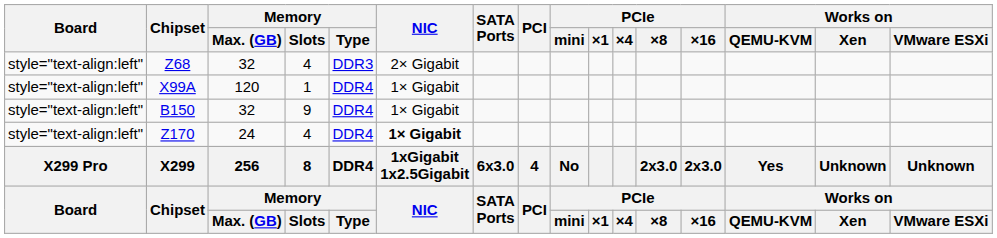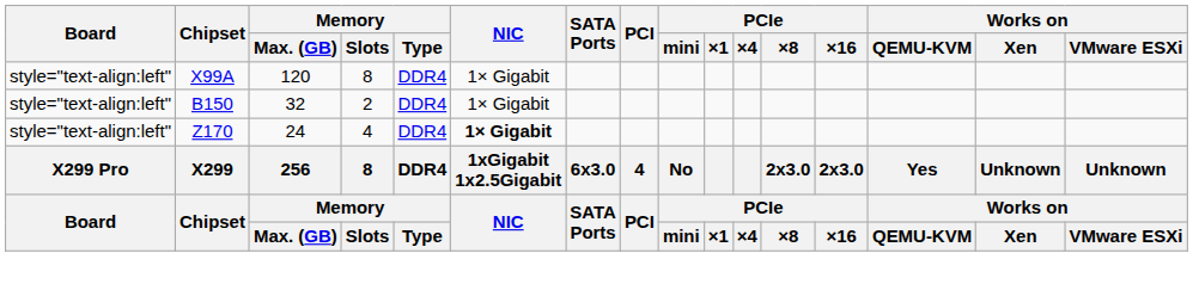- row: style="text-align:left" | Z68 | 32 | 4 | DDR3 | 2× Gigabit
X99A | Memory / Slots: 1 -> 8
B150 | Memory / Slots: 9 -> 2
